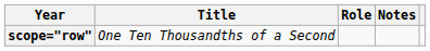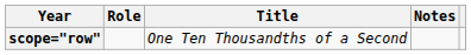columns swapped: Title <-> Role
